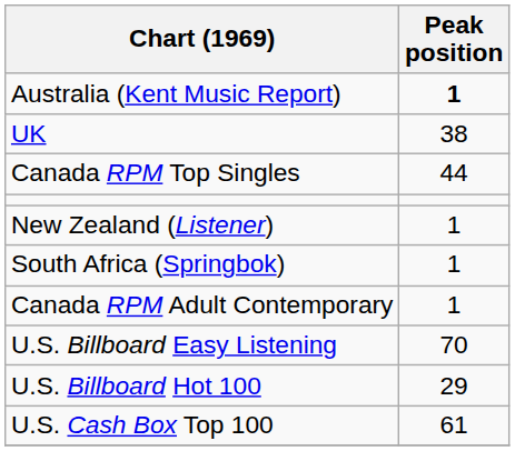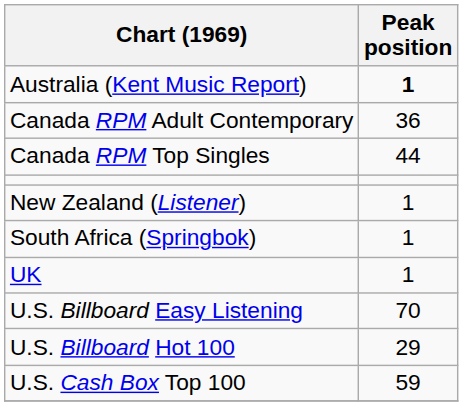row 3 | Chart (1969): UK -> Canada RPM Adult Contemporary
row 3 | Peak position: 38 -> 36
row 8 | Chart (1969): Canada RPM Adult Contemporary -> UK
row 11 | Peak position: 61 -> 59
